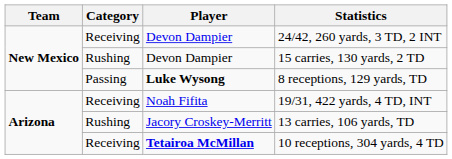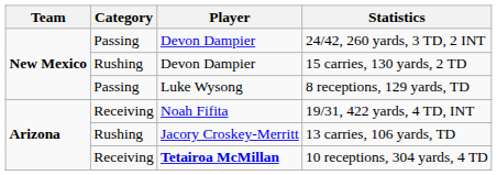24/42, 260 yards, 3 TD, 2 INT | Category: Receiving -> Passing
8 receptions, 129 yards, TD | Player: bold -> normal
